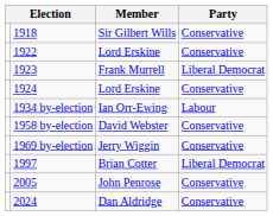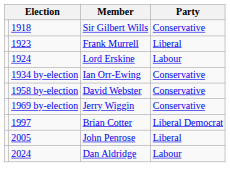- row: 1922 | Lord Erskine | Conservative
Frank Murrell | Party: Liberal Democrat -> Liberal
1924 / Lord Erskine | Party: Conservative -> Labour
Ian Orr-Ewing | Party: Labour -> Conservative
John Penrose | Party: Conservative -> Liberal
Dan Aldridge | Party: Conservative -> Labour
